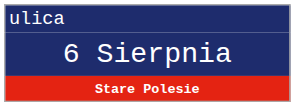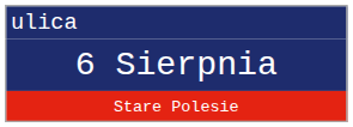row 3 | column 1: bold -> normal
